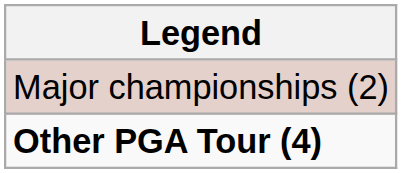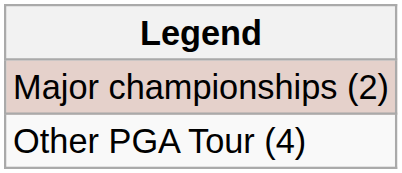row 3 | column 1: bold -> normal
